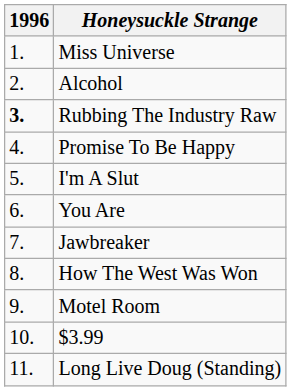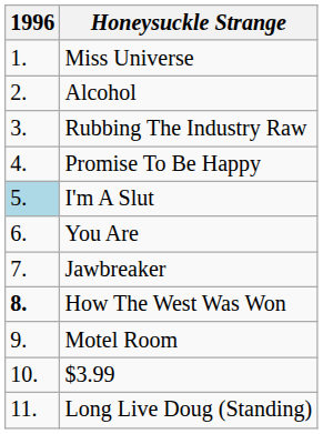Rubbing The Industry Raw | 1996: bold -> normal
I'm A Slut | 1996: no background -> lightblue background
How The West Was Won | 1996: normal -> bold
